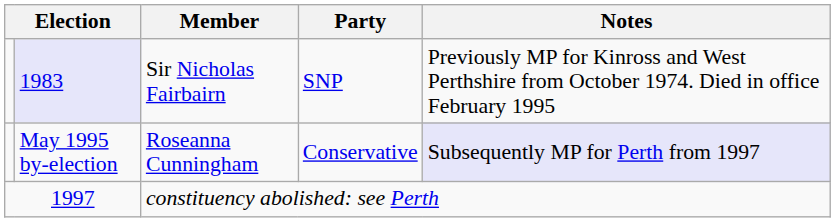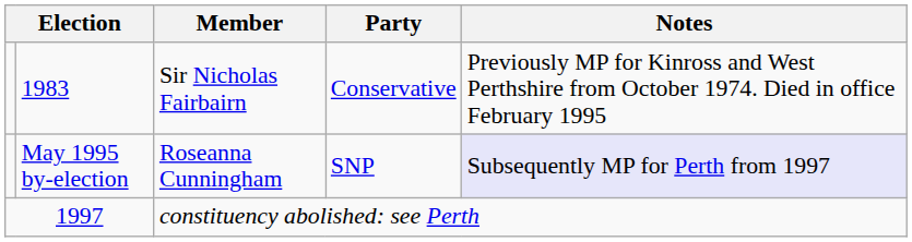Sir Nicholas Fairbairn | column 2: lavender background -> no background
Sir Nicholas Fairbairn | Party: SNP -> Conservative
Roseanna Cunningham | Party: Conservative -> SNP
